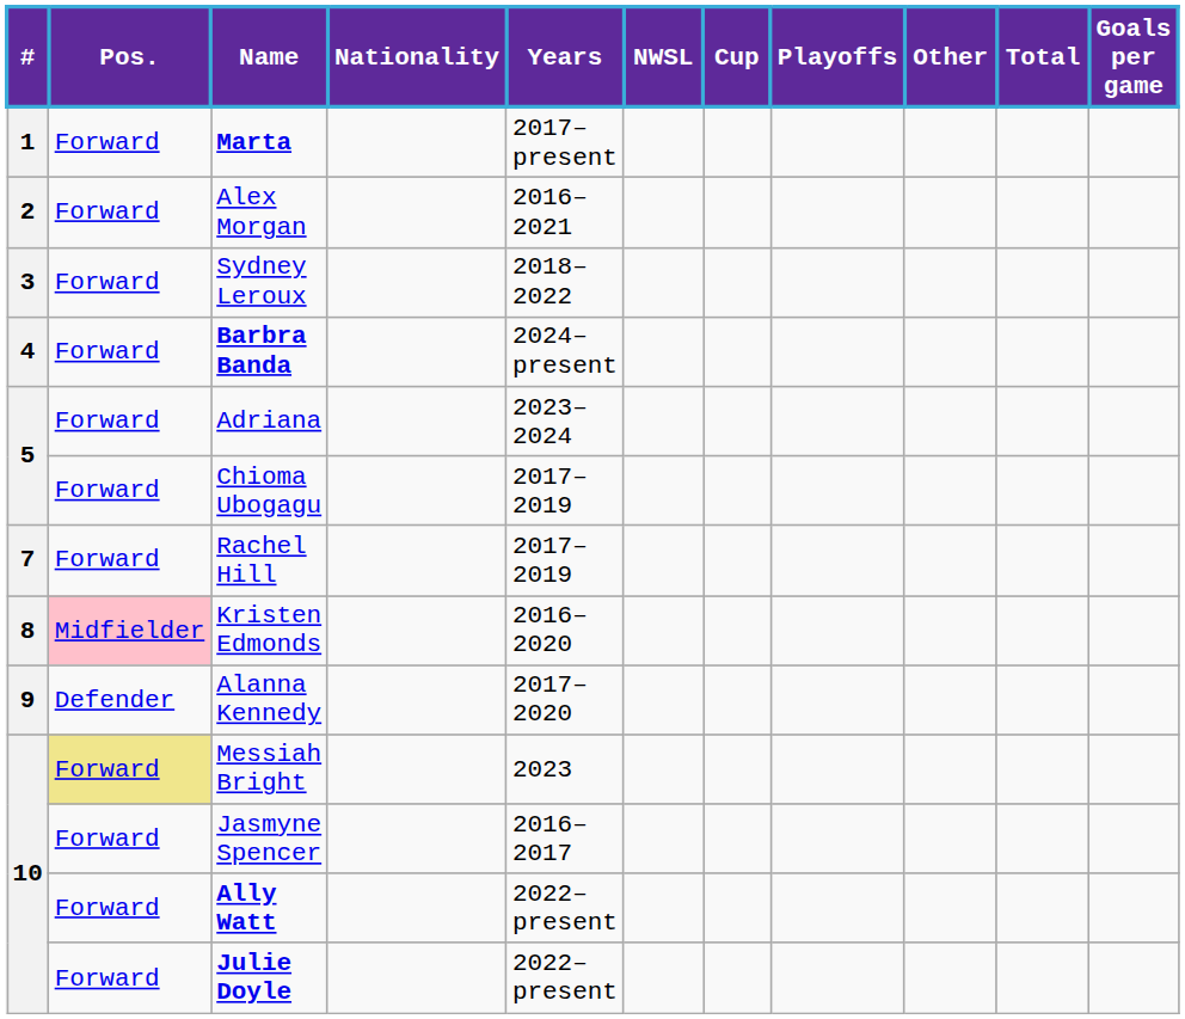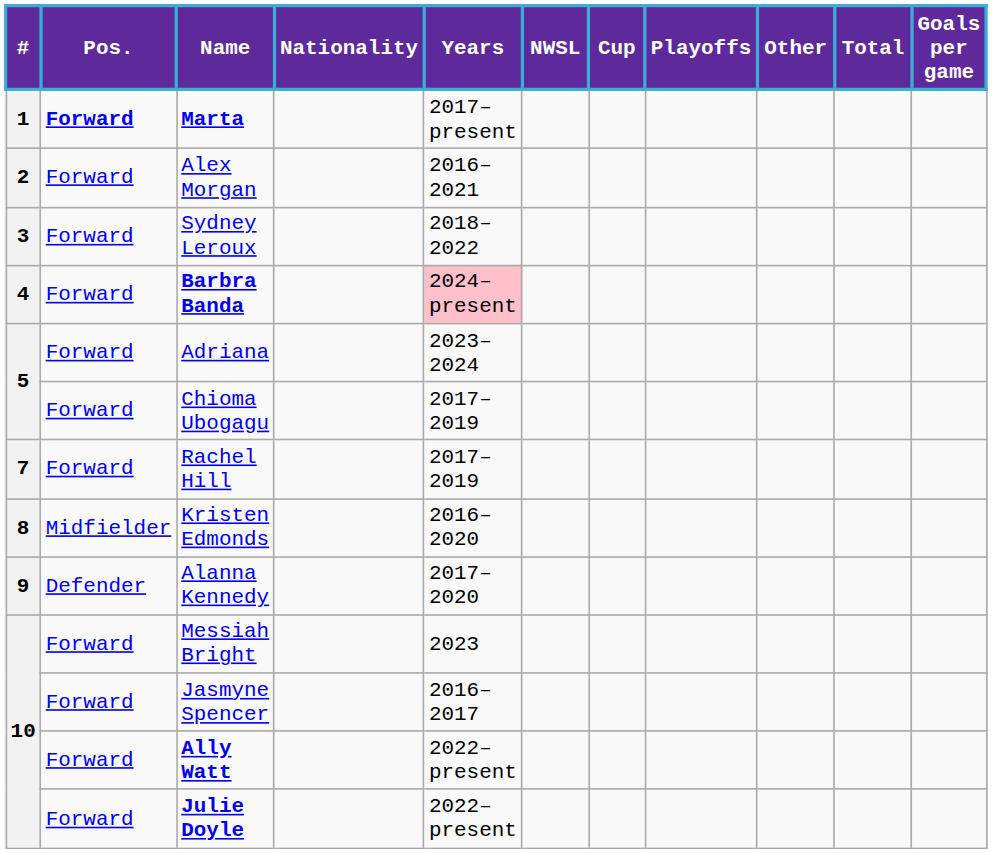Marta | Pos.: normal -> bold
Barbra Banda | Years: no background -> pink background
Kristen Edmonds | Pos.: pink background -> no background
Messiah Bright | Pos.: khaki background -> no background
